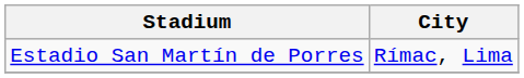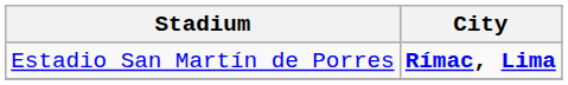Estadio San Martín de Porres | City: normal -> bold
